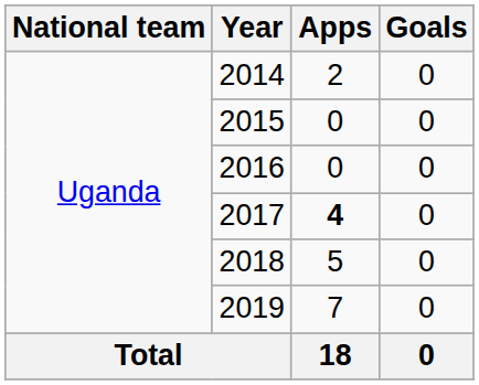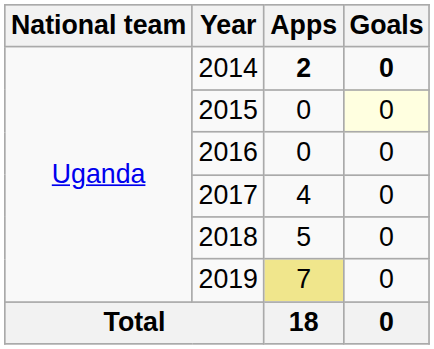2014 | Apps: normal -> bold
2014 | Goals: normal -> bold
2015 | Goals: no background -> lightyellow background
2017 | Apps: bold -> normal
2019 | Apps: no background -> khaki background
